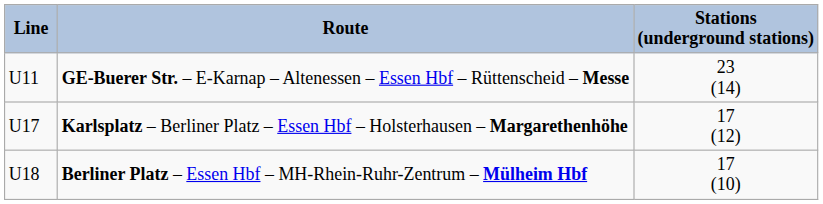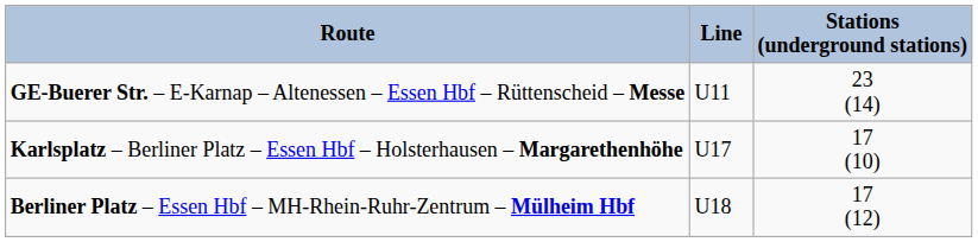columns swapped: Line <-> Route
row 3 | Stations (underground stations): 17 (12) -> 17 (10)
row 4 | Stations (underground stations): 17 (10) -> 17 (12)
